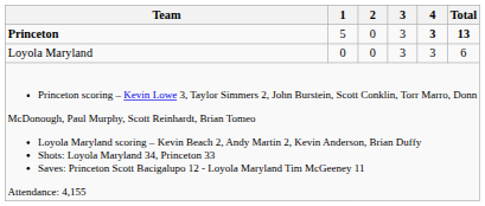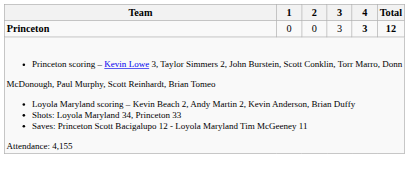Princeton | 1: 5 -> 0
Princeton | Total: 13 -> 12
- row: Loyola Maryland | 0 | 0 | 3 | 3 | 6
